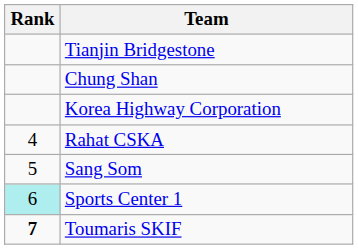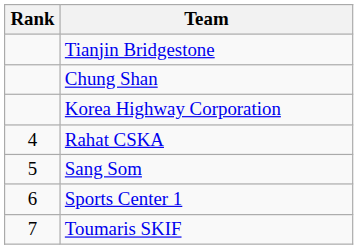Sports Center 1 | Rank: paleturquoise background -> no background
Toumaris SKIF | Rank: bold -> normal
